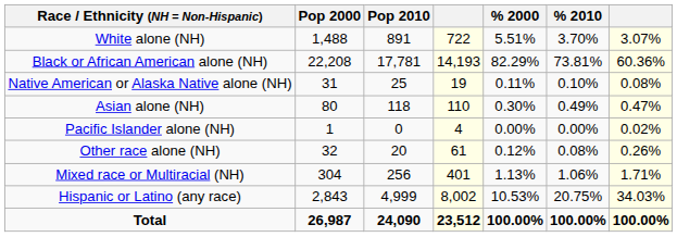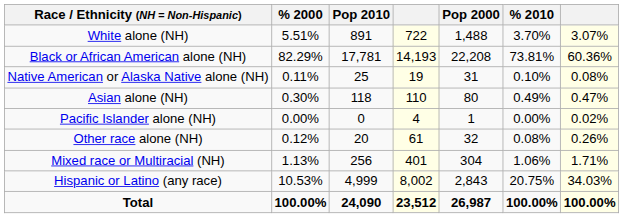columns swapped: Pop 2000 <-> % 2000
